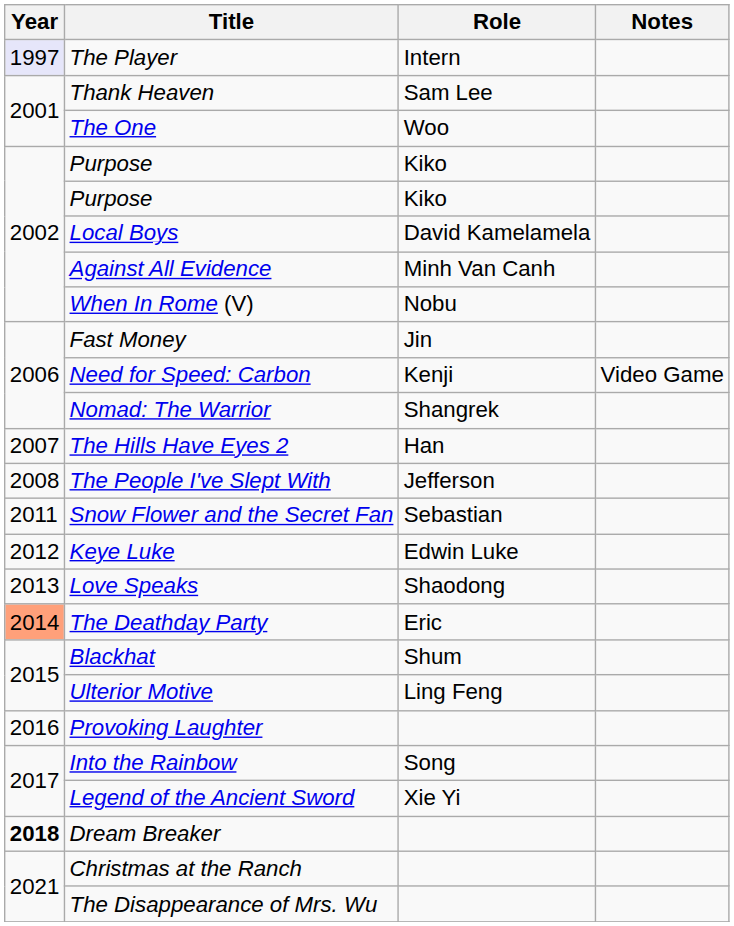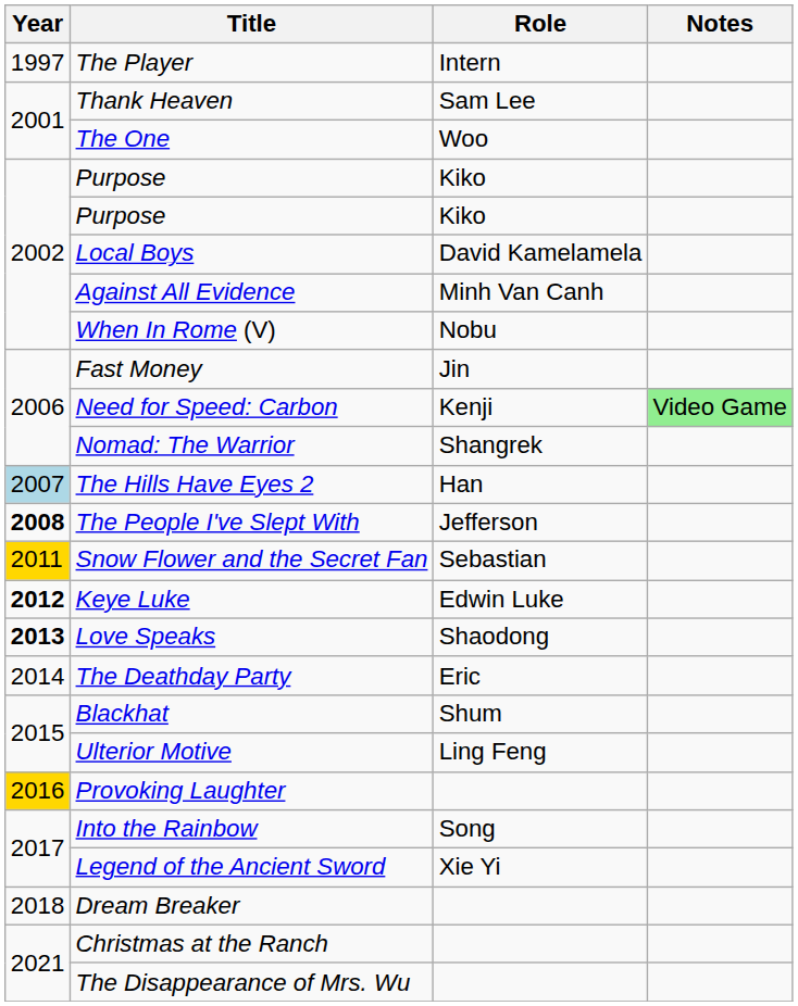The Player | Year: lavender background -> no background
Need for Speed: Carbon | Notes: no background -> lightgreen background
The Hills Have Eyes 2 | Year: no background -> lightblue background
The People I've Slept With | Year: normal -> bold
Snow Flower and the Secret Fan | Year: no background -> gold background
Keye Luke | Year: normal -> bold
Love Speaks | Year: normal -> bold
The Deathday Party | Year: lightsalmon background -> no background
Provoking Laughter | Year: no background -> gold background
Dream Breaker | Year: bold -> normal
